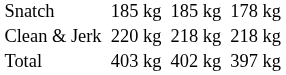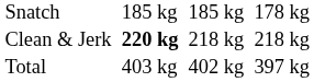Clean & Jerk | column 2: normal -> bold
